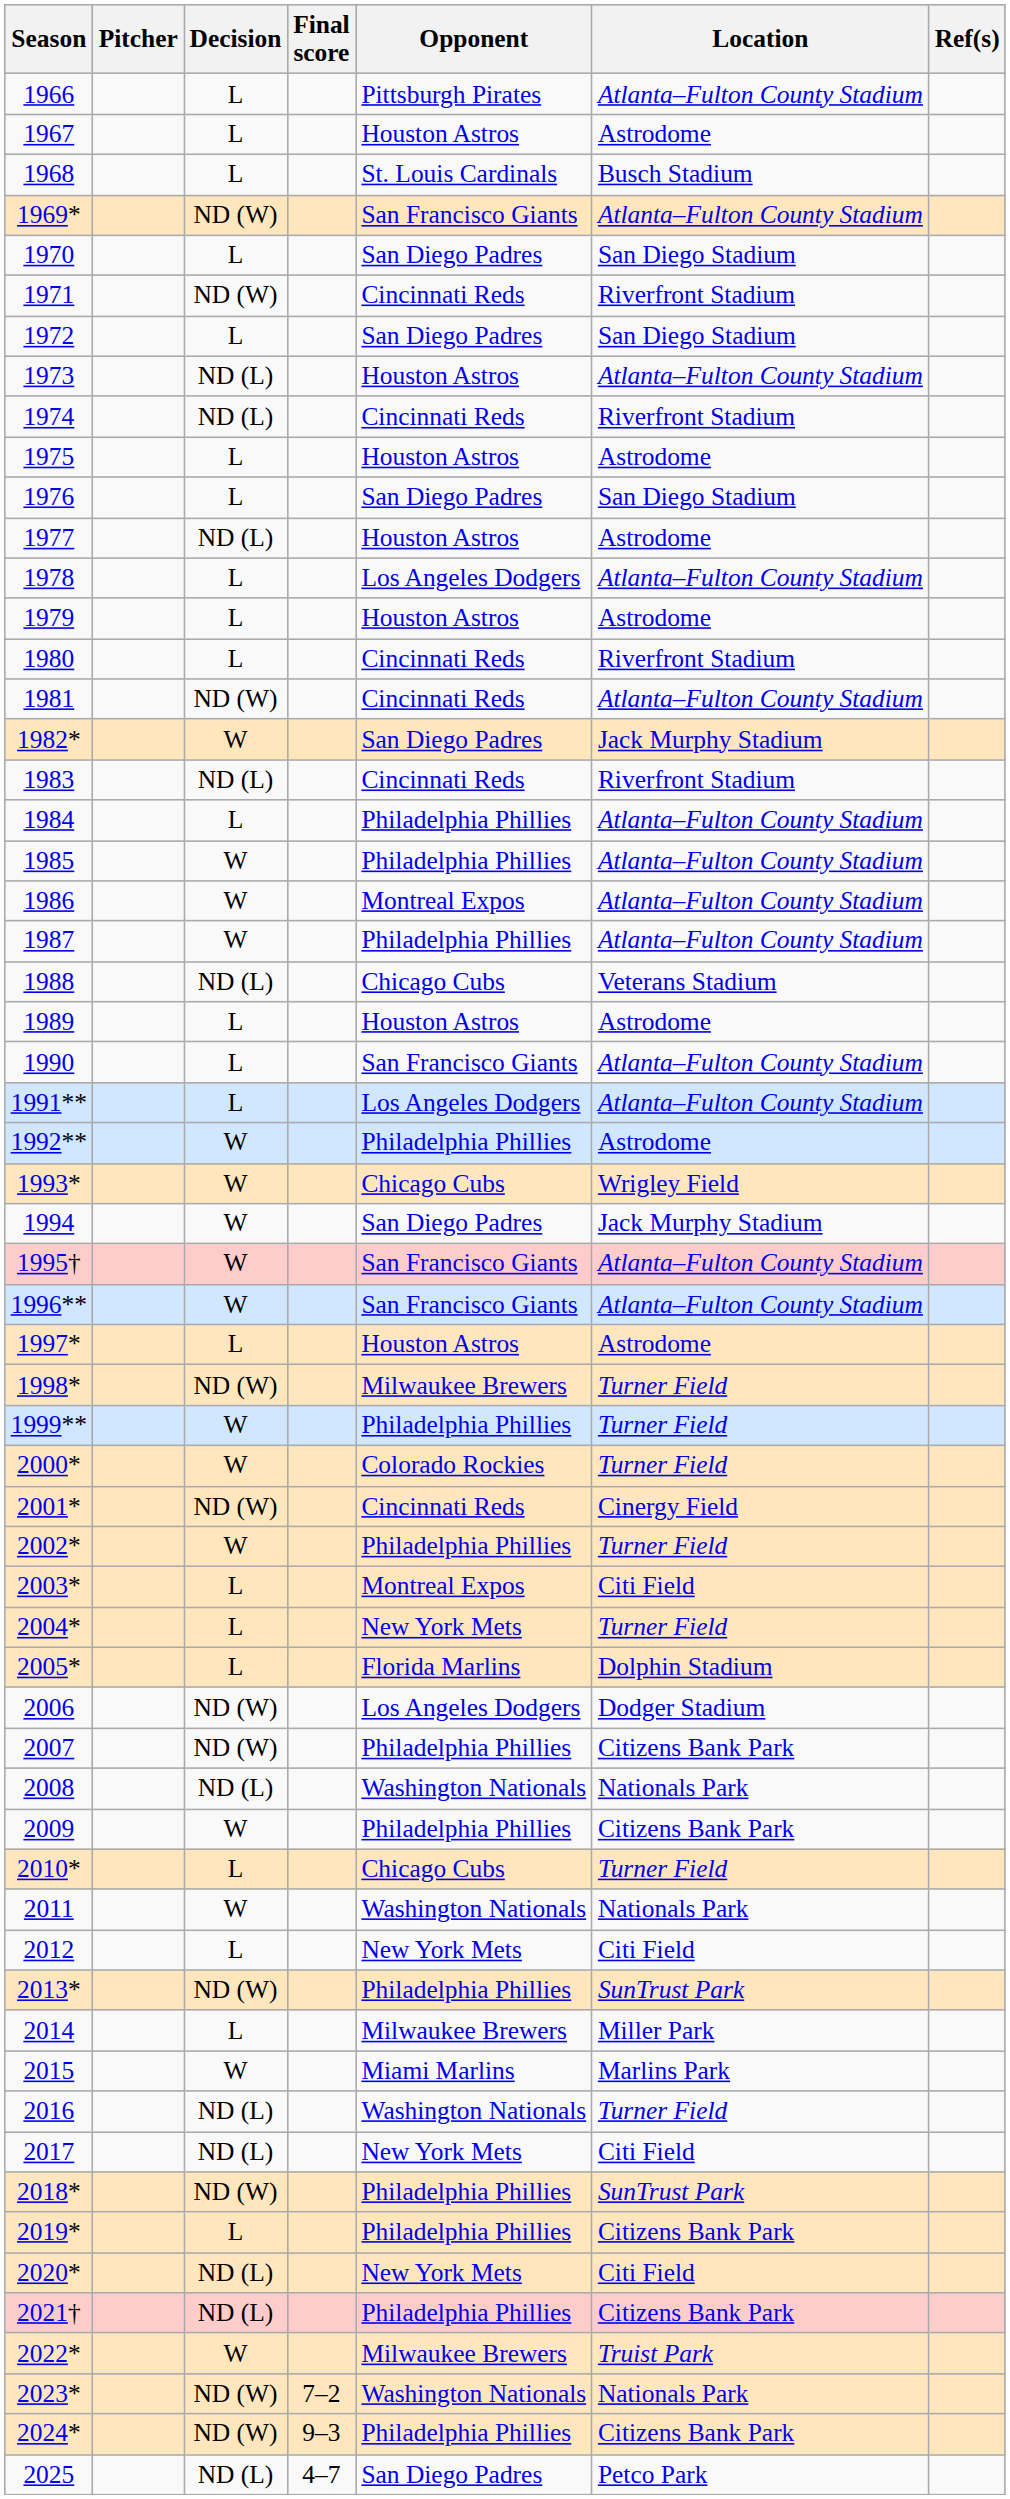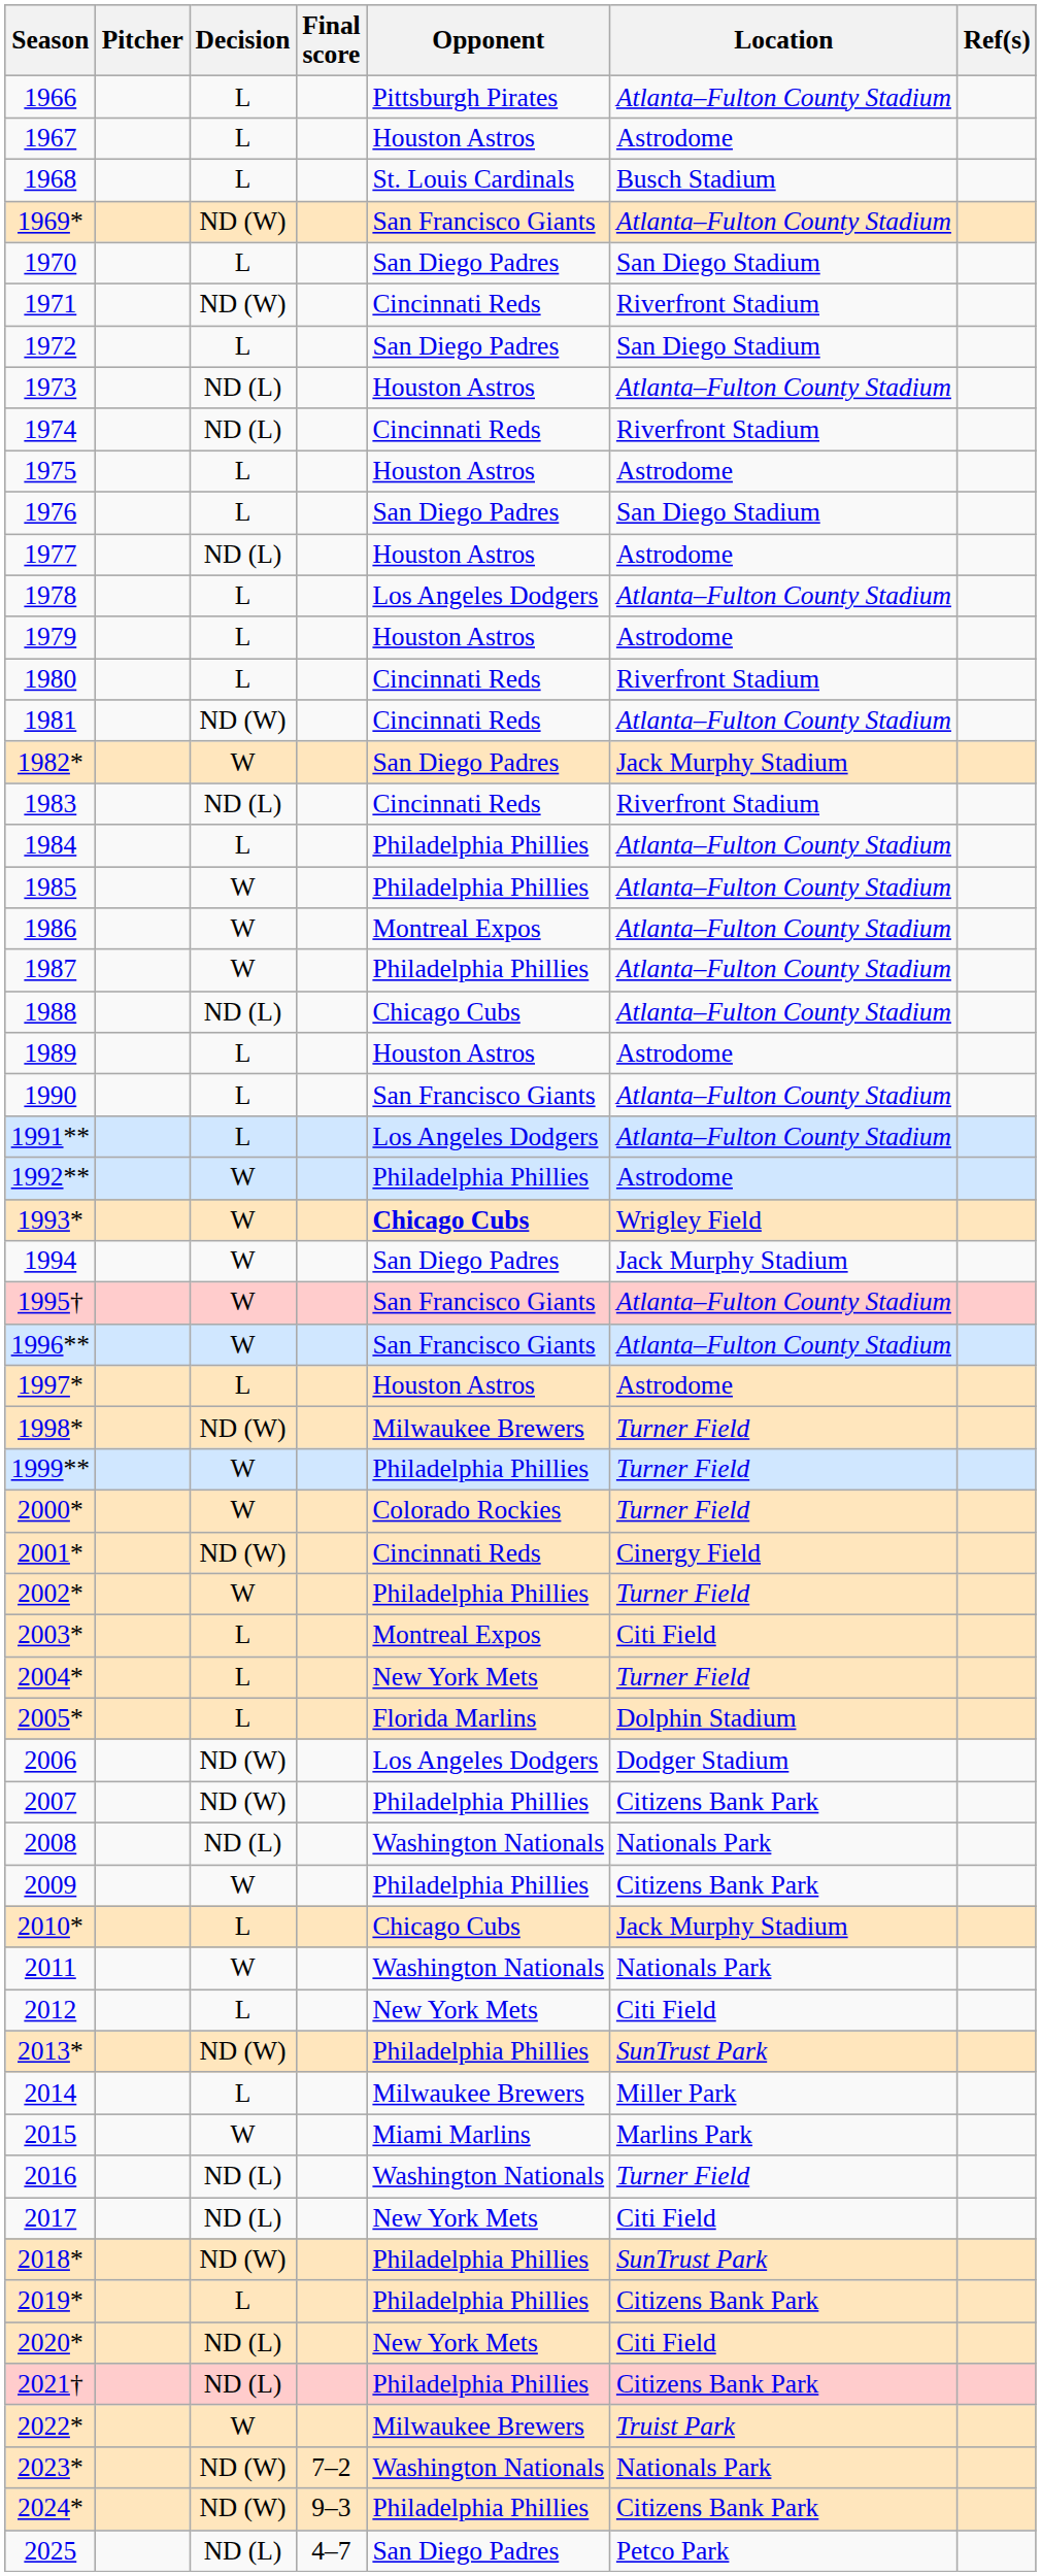1988 | Location: Veterans Stadium -> Atlanta–Fulton County Stadium
1993* | Opponent: normal -> bold
2010* | Location: Turner Field -> Jack Murphy Stadium
